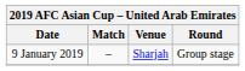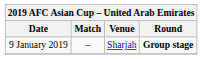9 January 2019 | Round: normal -> bold
